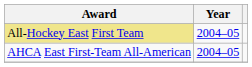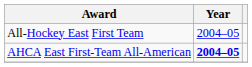row 2 | Award: khaki background -> no background
row 3 | Year: normal -> bold
